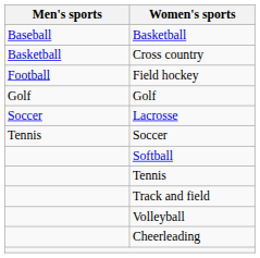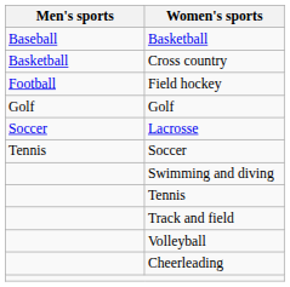- row: Softball
+ row: Swimming and diving
